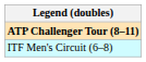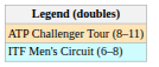row 2 | column 1: bold -> normal
